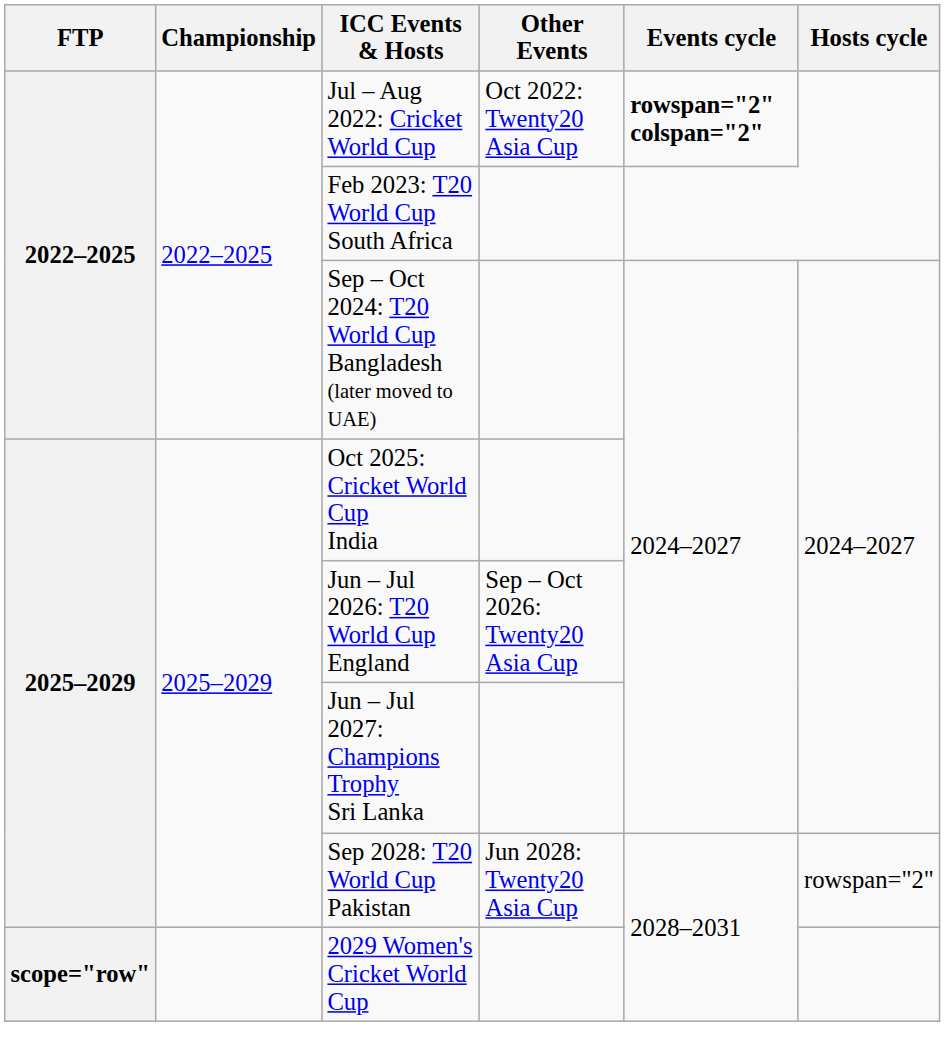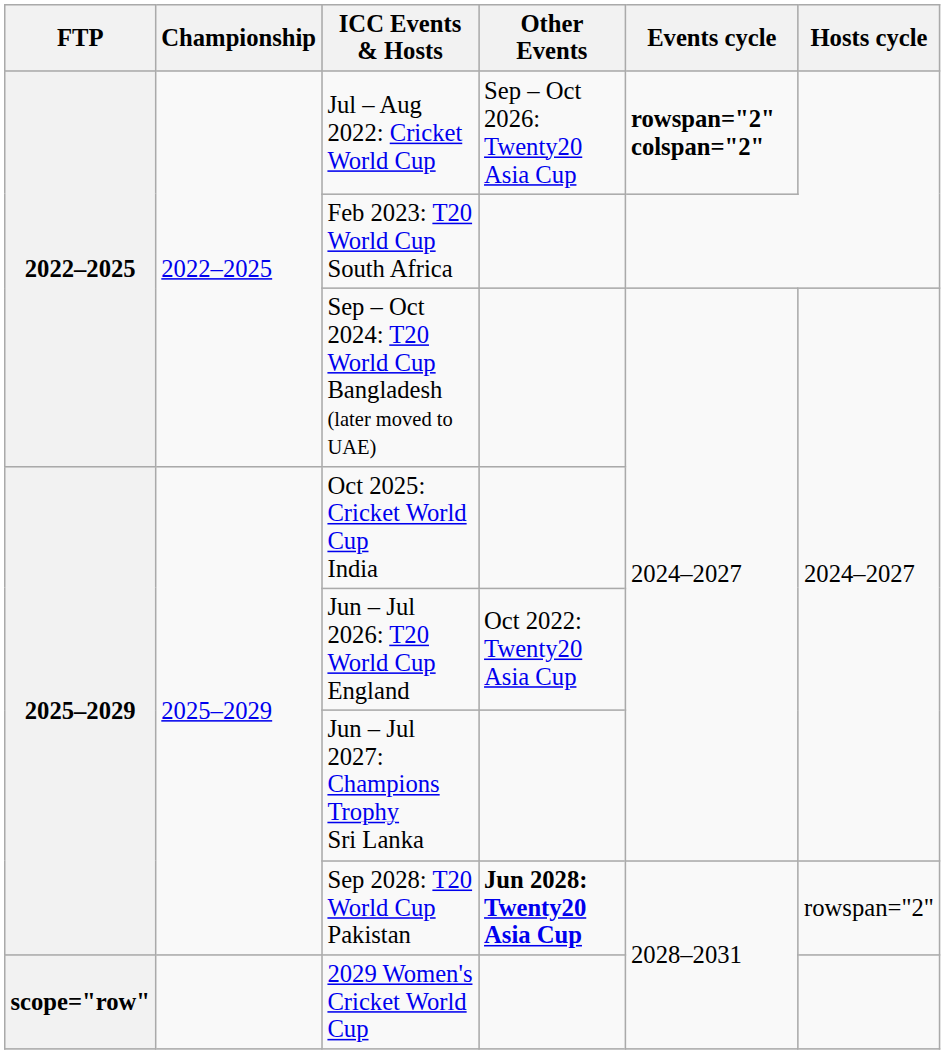Jul – Aug 2022: Cricket World Cup | Other Events: Oct 2022: Twenty20 Asia Cup -> Sep – Oct 2026: Twenty20 Asia Cup
Jun – Jul 2026: T20 World Cup England | Other Events: Sep – Oct 2026: Twenty20 Asia Cup -> Oct 2022: Twenty20 Asia Cup
Sep 2028: T20 World Cup Pakistan | Other Events: normal -> bold
